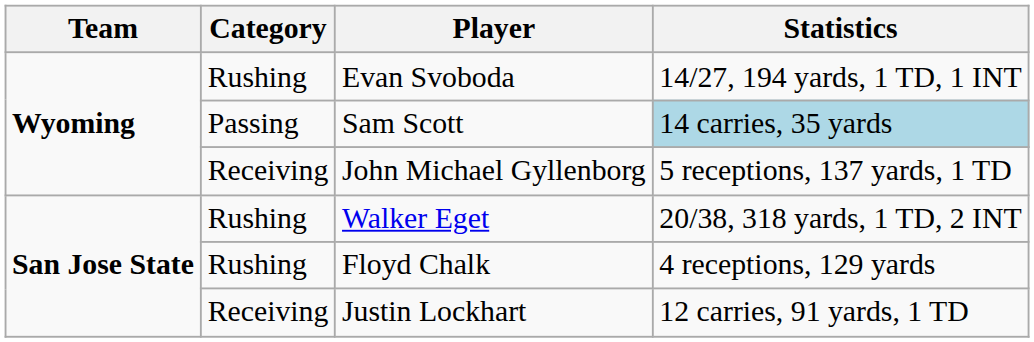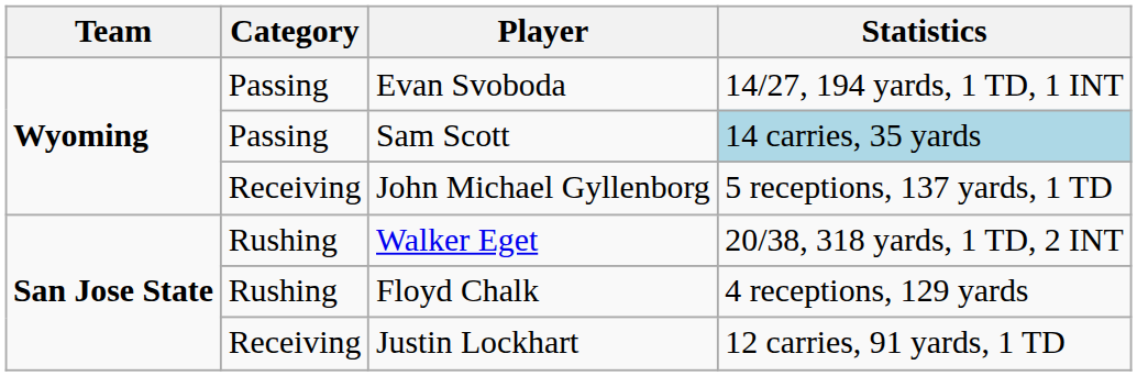Evan Svoboda | Category: Rushing -> Passing
